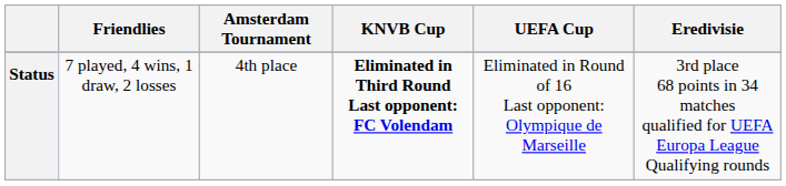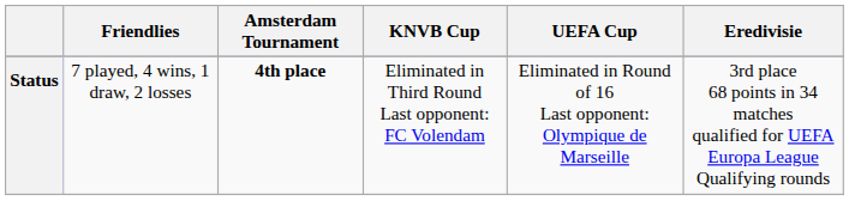Status | Amsterdam Tournament: normal -> bold
Status | KNVB Cup: bold -> normal
